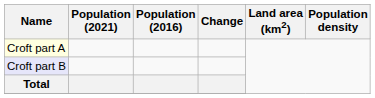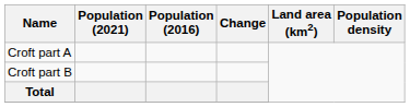Croft part A | Name: lightyellow background -> no background
Croft part B | Name: lavender background -> no background
